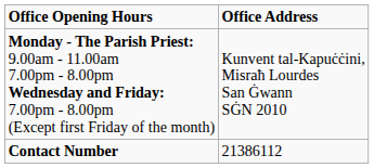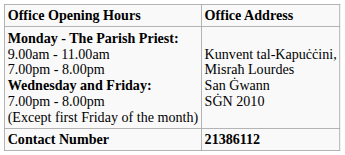Contact Number | Office Address: normal -> bold
